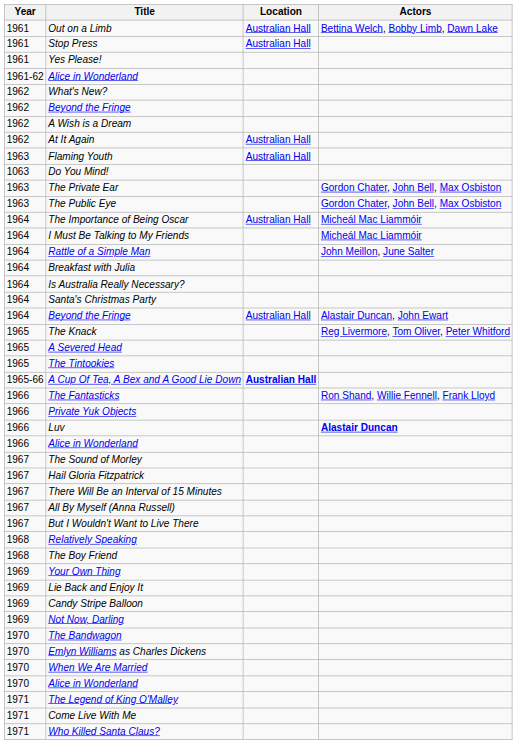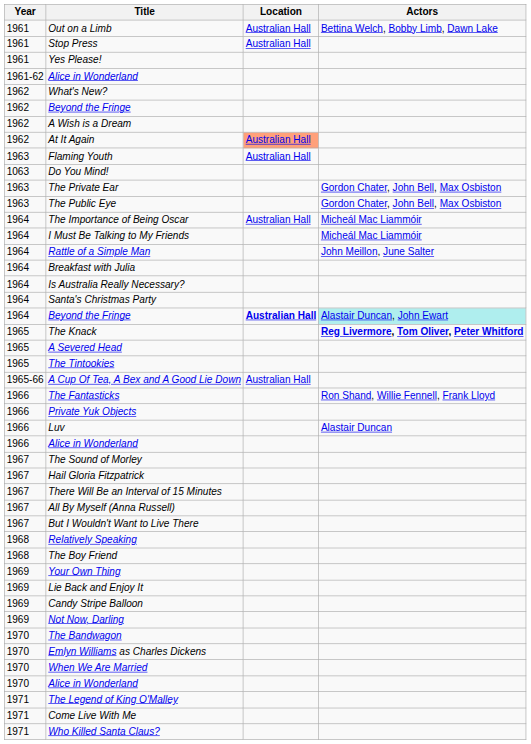At It Again | Location: no background -> lightsalmon background
1964 / Beyond the Fringe | Location: normal -> bold
1964 / Beyond the Fringe | Actors: no background -> paleturquoise background
The Knack | Actors: normal -> bold
A Cup Of Tea, A Bex and A Good Lie Down | Location: bold -> normal
Luv | Actors: bold -> normal
